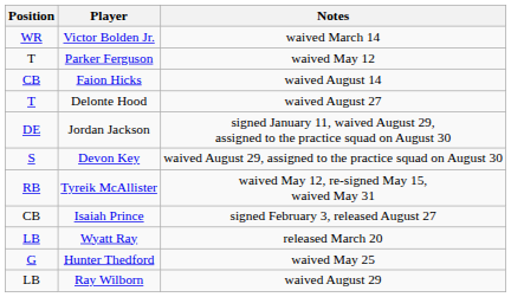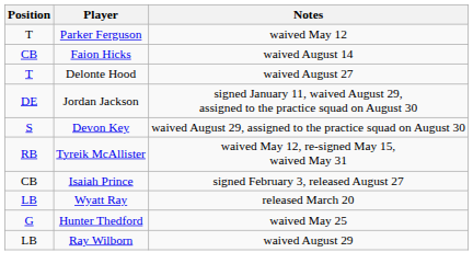- row: WR | Victor Bolden Jr. | waived March 14
